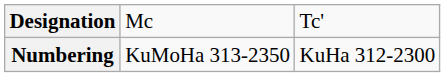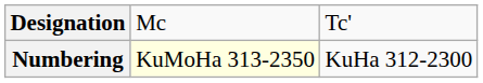Numbering | column 2: no background -> lightyellow background
